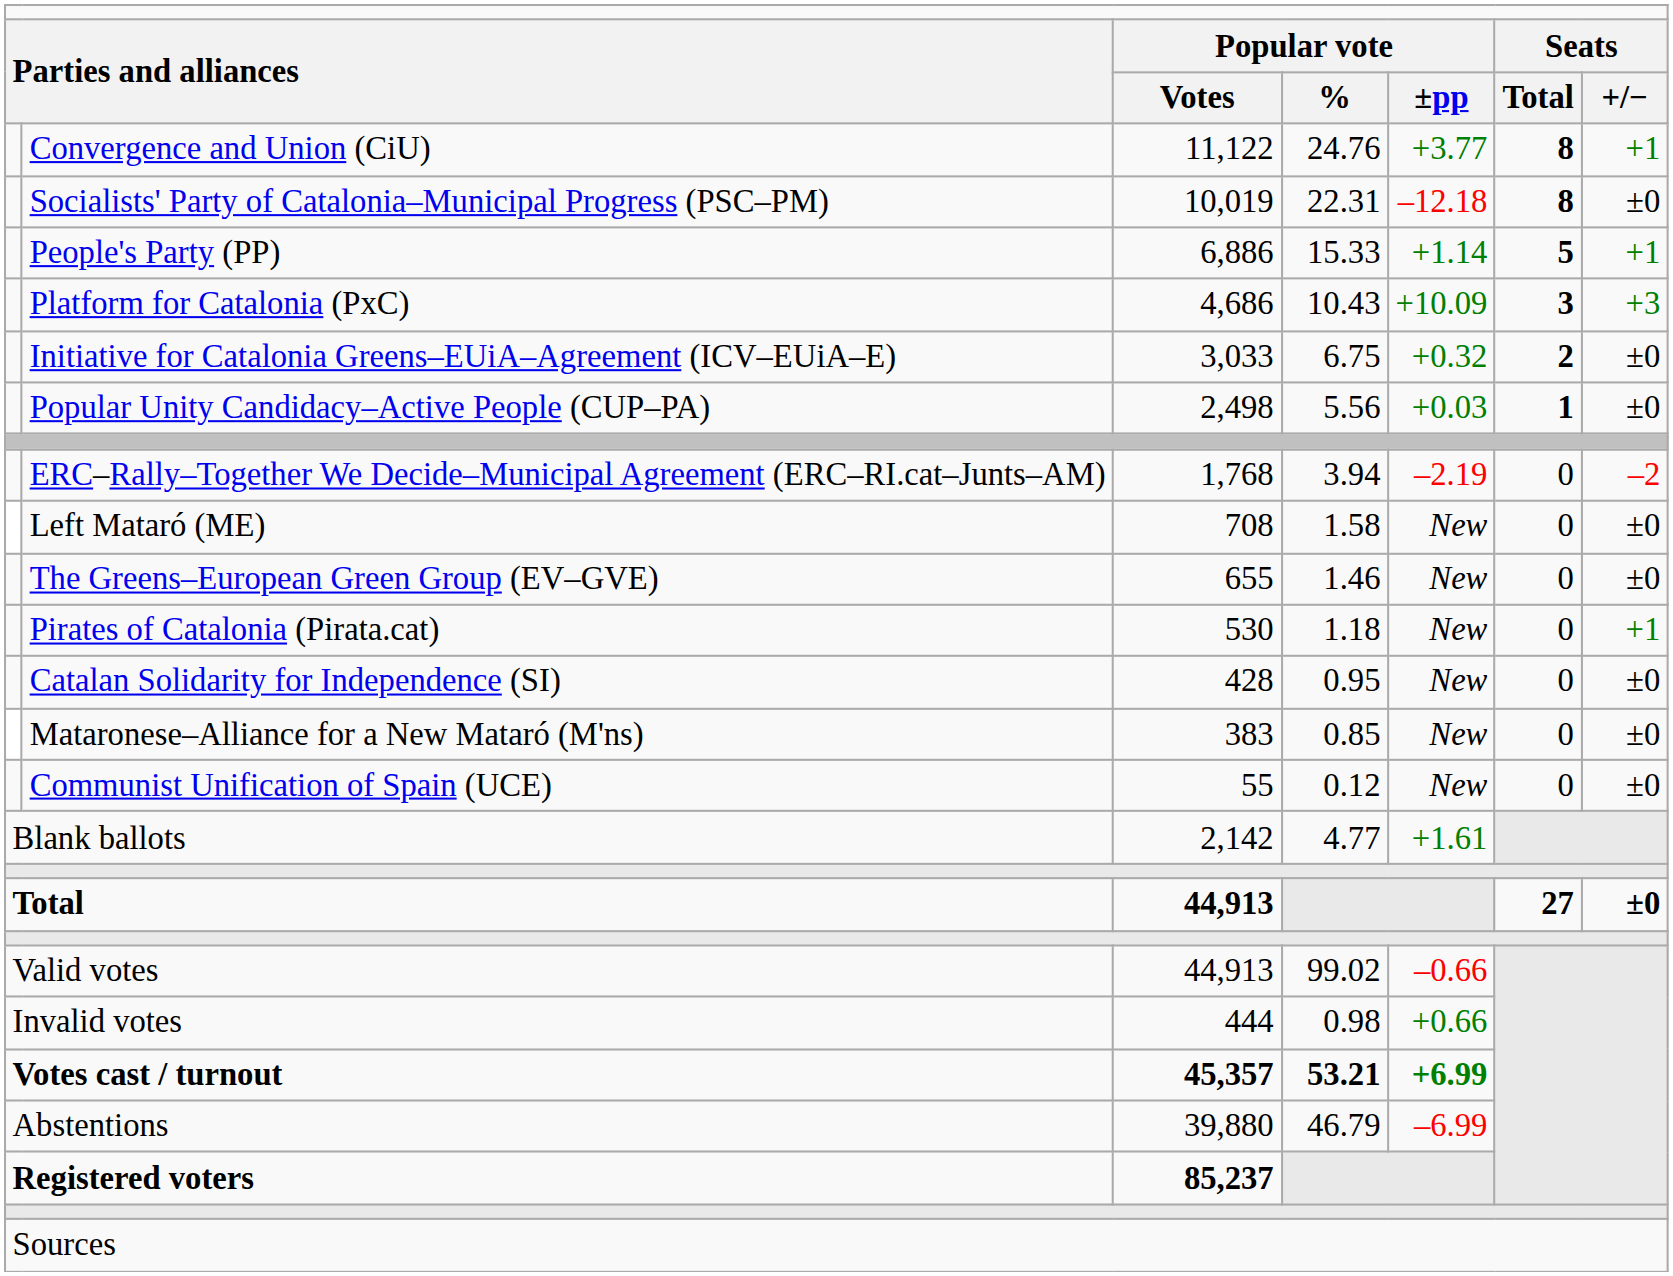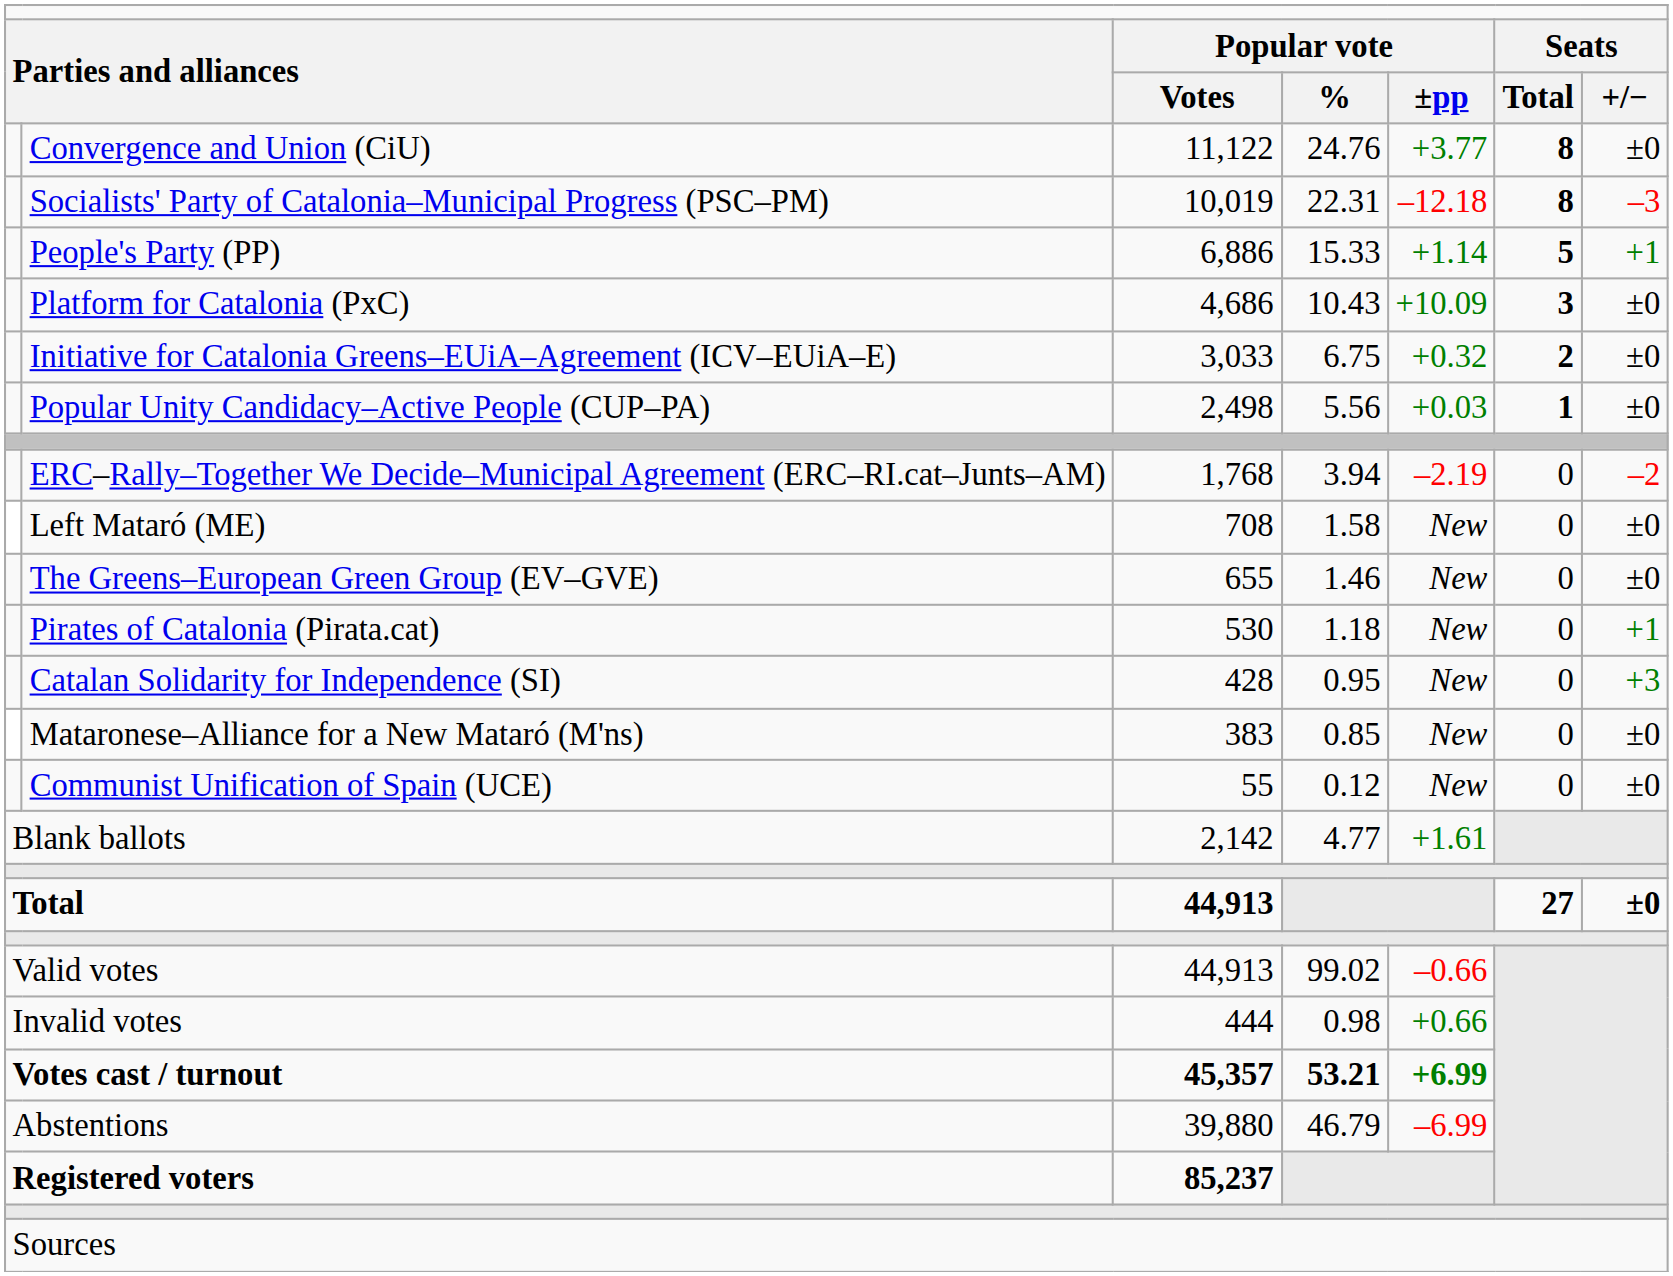Convergence and Union (CiU) | column 7: +1 -> ±0
Socialists' Party of Catalonia–Municipal Progress (PSC–PM) | column 7: ±0 -> –3
Platform for Catalonia (PxC) | column 7: +3 -> ±0
Catalan Solidarity for Independence (SI) | column 7: ±0 -> +3
